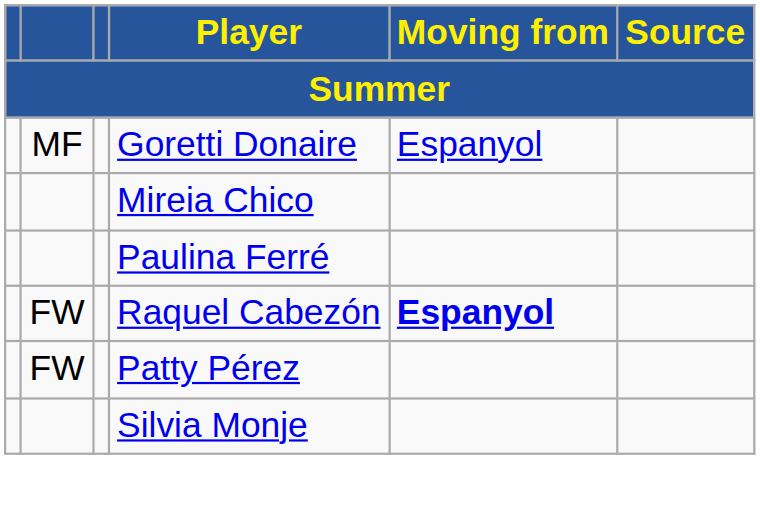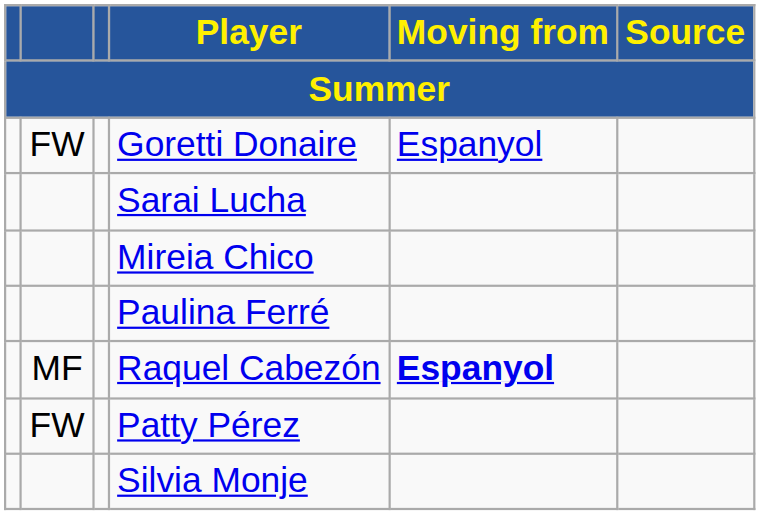Goretti Donaire | column 2: MF -> FW
+ row: Sarai Lucha
Raquel Cabezón | column 2: FW -> MF
